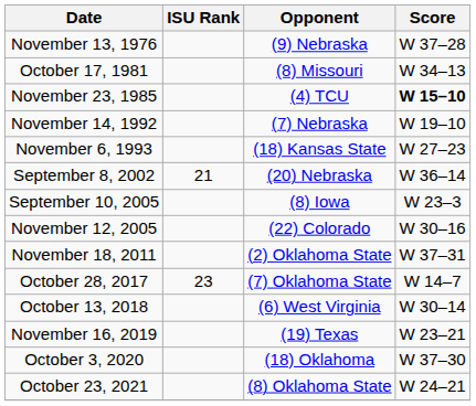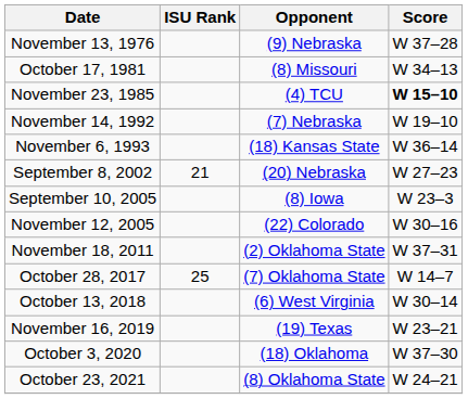November 6, 1993 | Score: W 27–23 -> W 36–14
September 8, 2002 | Score: W 36–14 -> W 27–23
October 28, 2017 | ISU Rank: 23 -> 25
